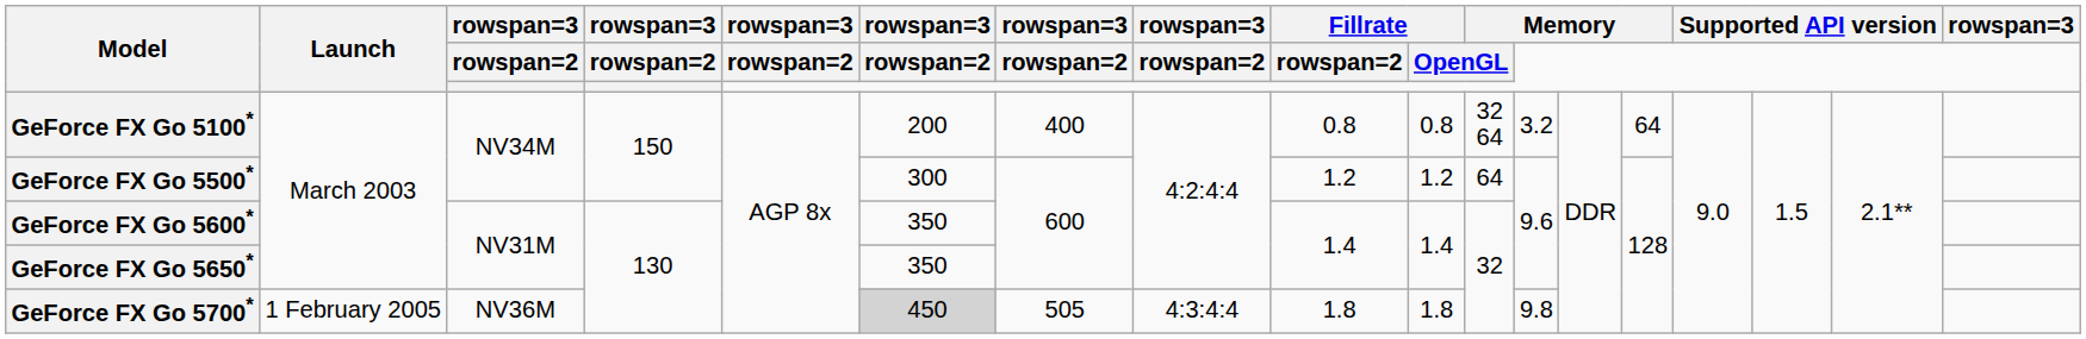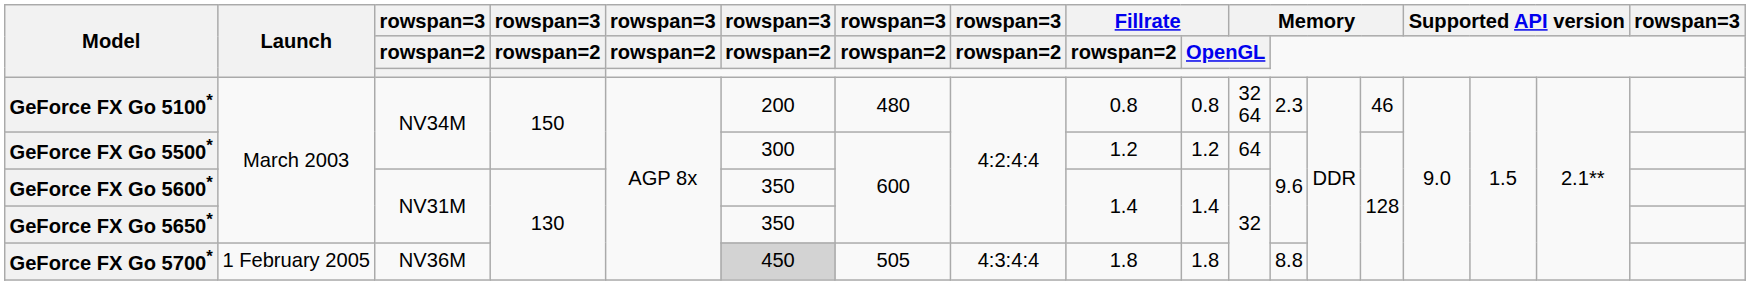GeForce FX Go 5100* | column 7: 400 -> 480
GeForce FX Go 5100* | column 12: 3.2 -> 2.3
GeForce FX Go 5100* | column 14: 64 -> 46
GeForce FX Go 5700* | column 12: 9.8 -> 8.8
